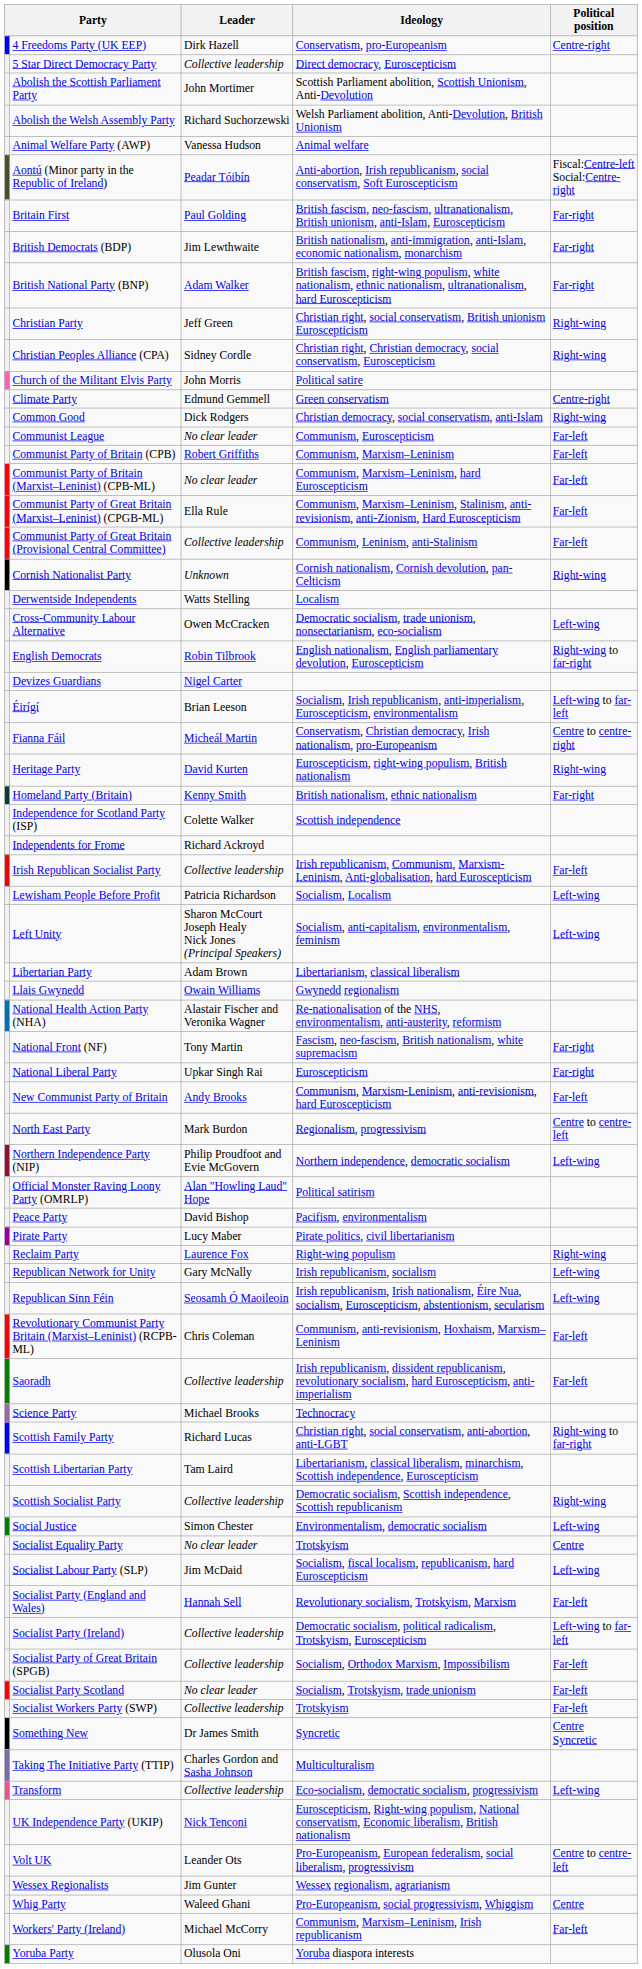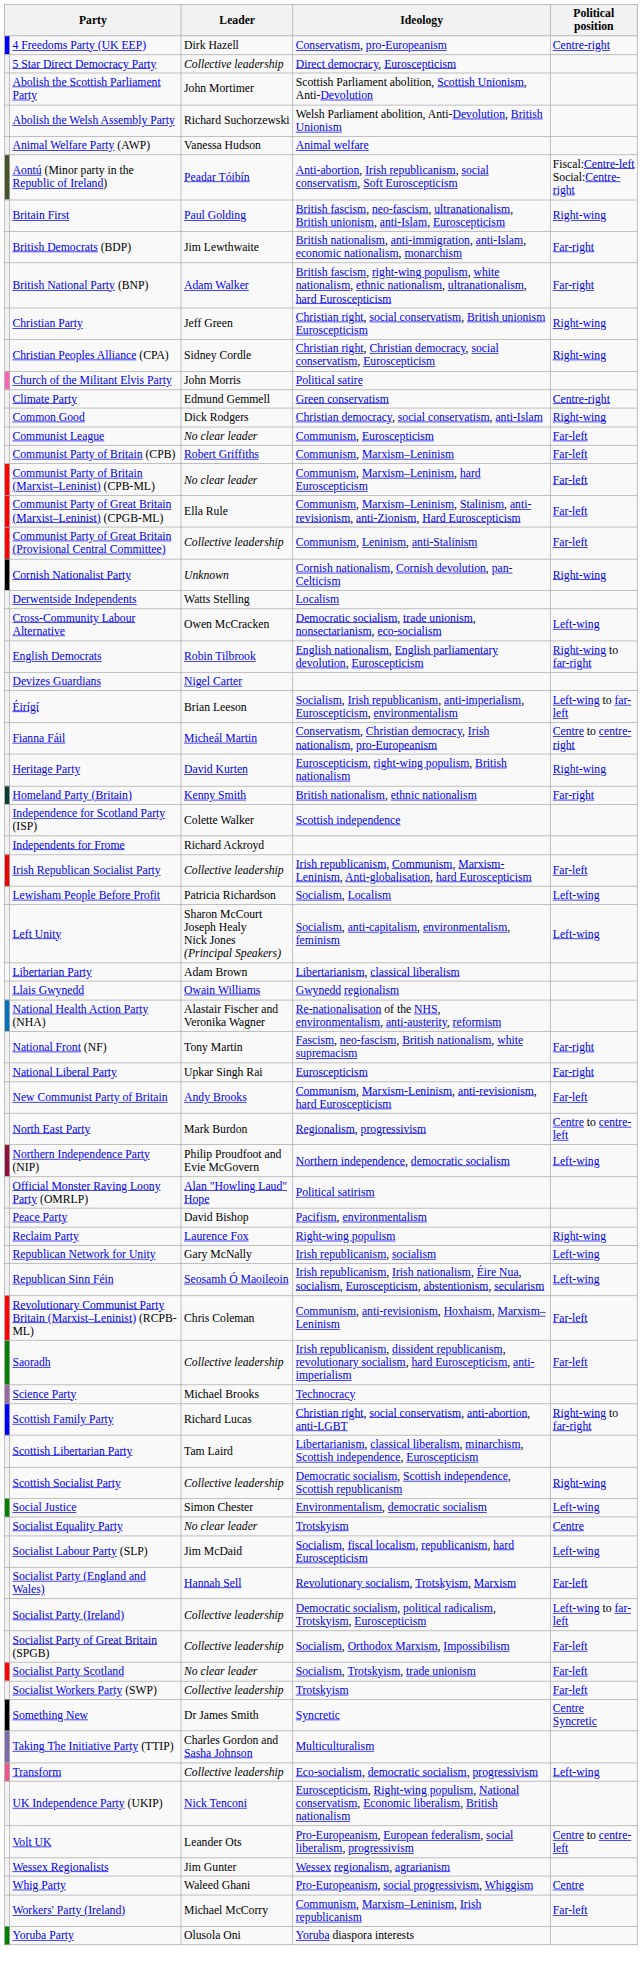Britain First | Political position: Far-right -> Right-wing
- row: Pirate Party | Lucy Maber | Pirate politics, civil libertarianism
